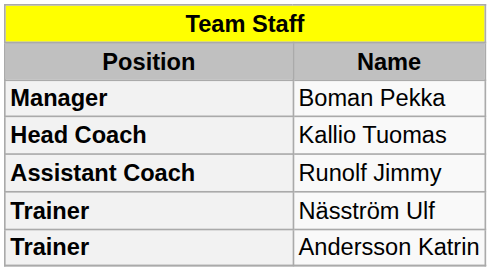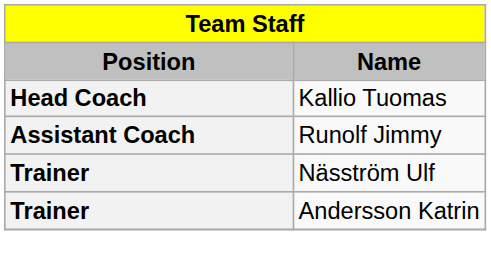- row: Manager | Boman Pekka
